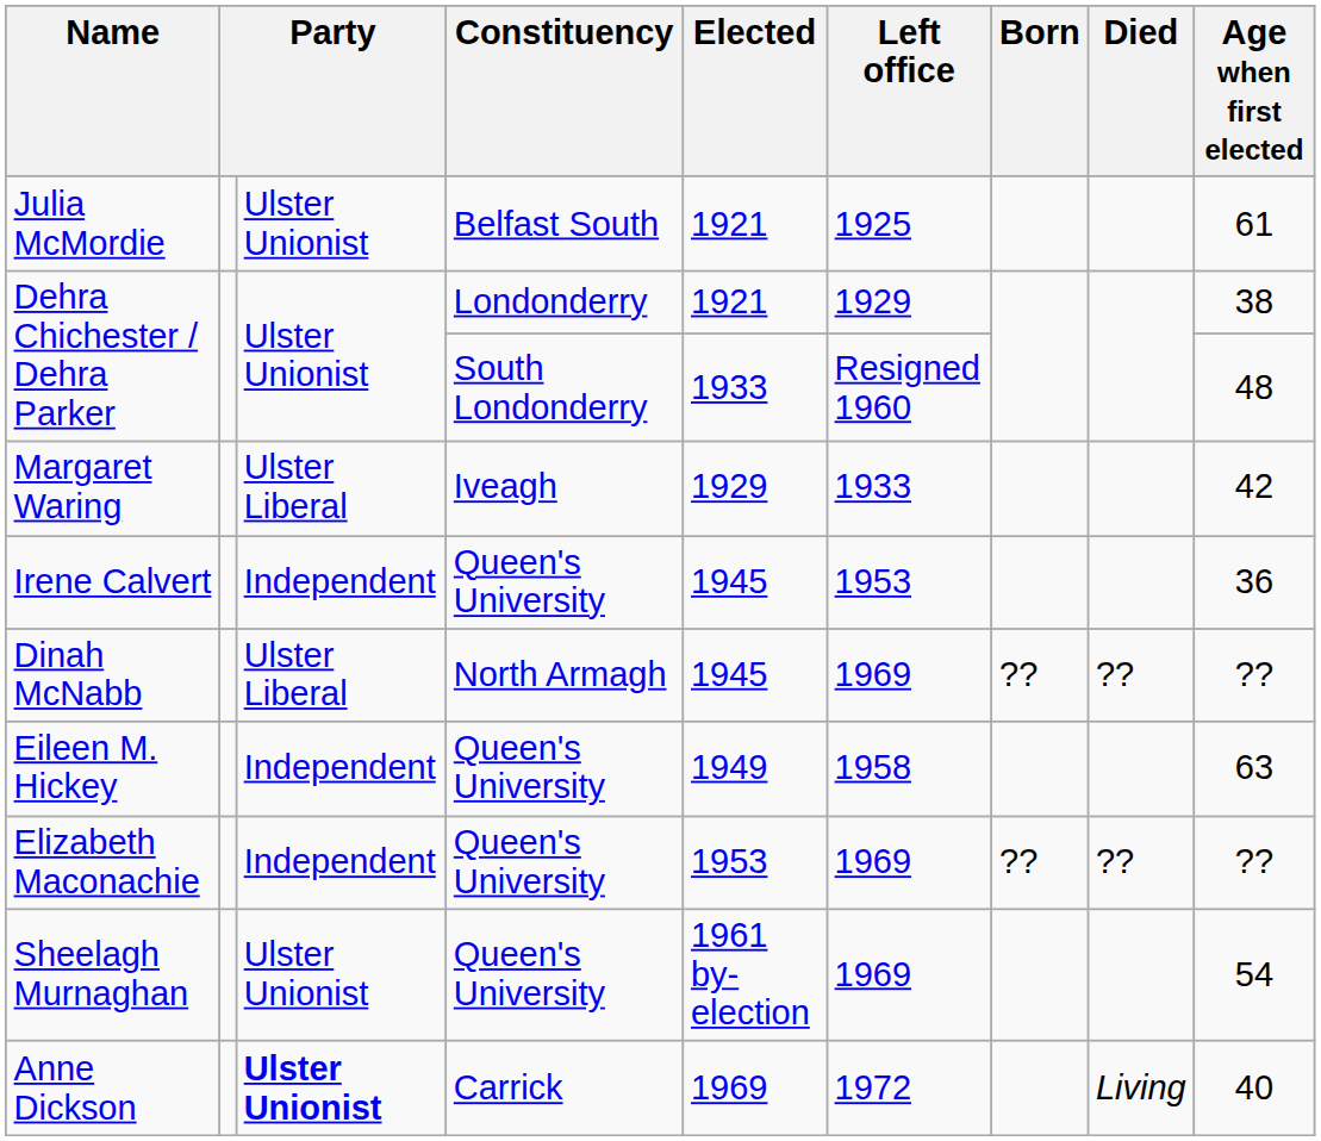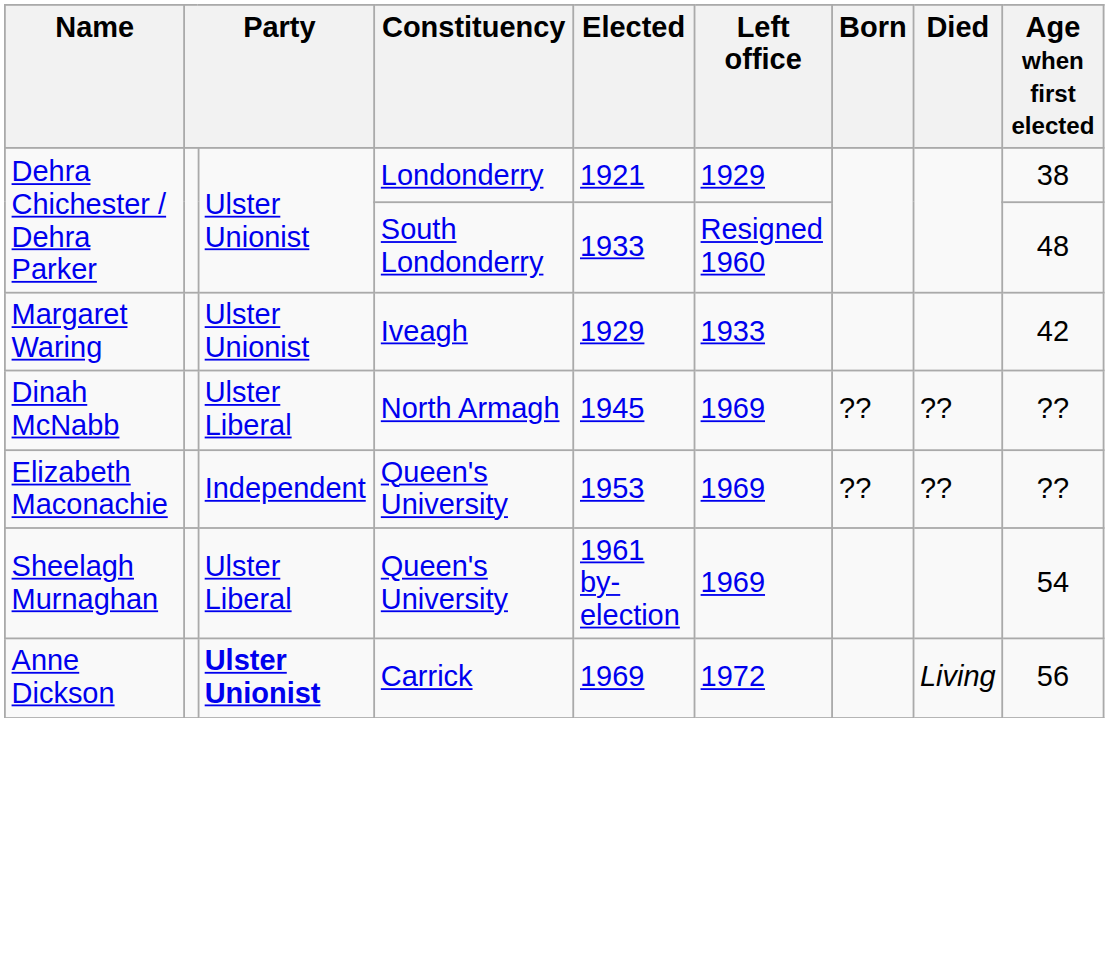- row: Julia McMordie | Ulster Unionist | Belfast South | 1921 | 1925 | 61
Margaret Waring | column 3: Ulster Liberal -> Ulster Unionist
- row: Irene Calvert | Independent | Queen's University | 1945 | 1953 | 36
- row: Eileen M. Hickey | Independent | Queen's University | 1949 | 1958 | 63
Sheelagh Murnaghan | column 3: Ulster Unionist -> Ulster Liberal
Anne Dickson | Age when first elected: 40 -> 56
